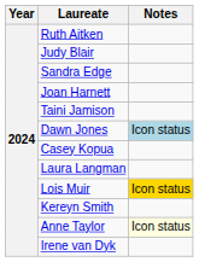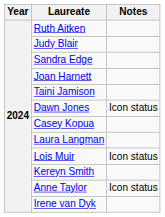Dawn Jones | Notes: lightblue background -> no background
Lois Muir | Notes: gold background -> no background
Anne Taylor | Notes: lightyellow background -> no background
